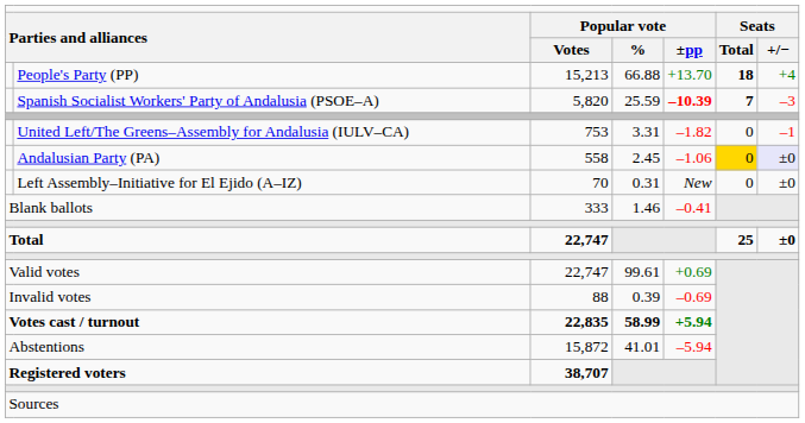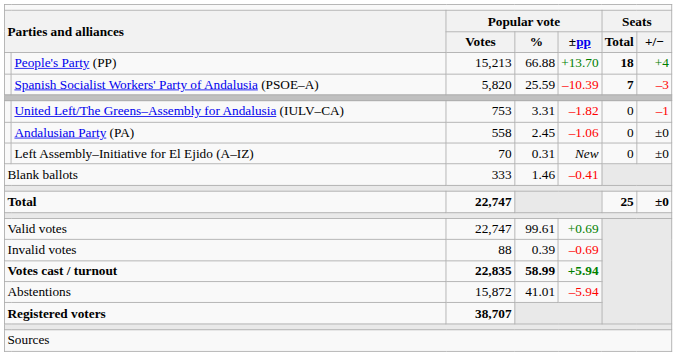Spanish Socialist Workers' Party of Andalusia (PSOE–A) | column 5: bold -> normal
Andalusian Party (PA) | column 6: gold background -> no background
Andalusian Party (PA) | column 7: lavender background -> no background
